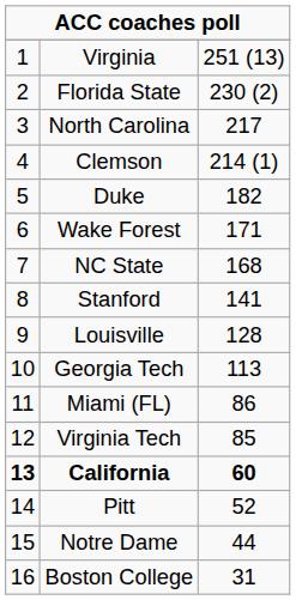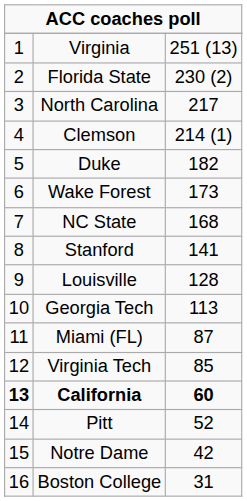Wake Forest | column 3: 171 -> 173
Miami (FL) | column 3: 86 -> 87
Notre Dame | column 3: 44 -> 42
